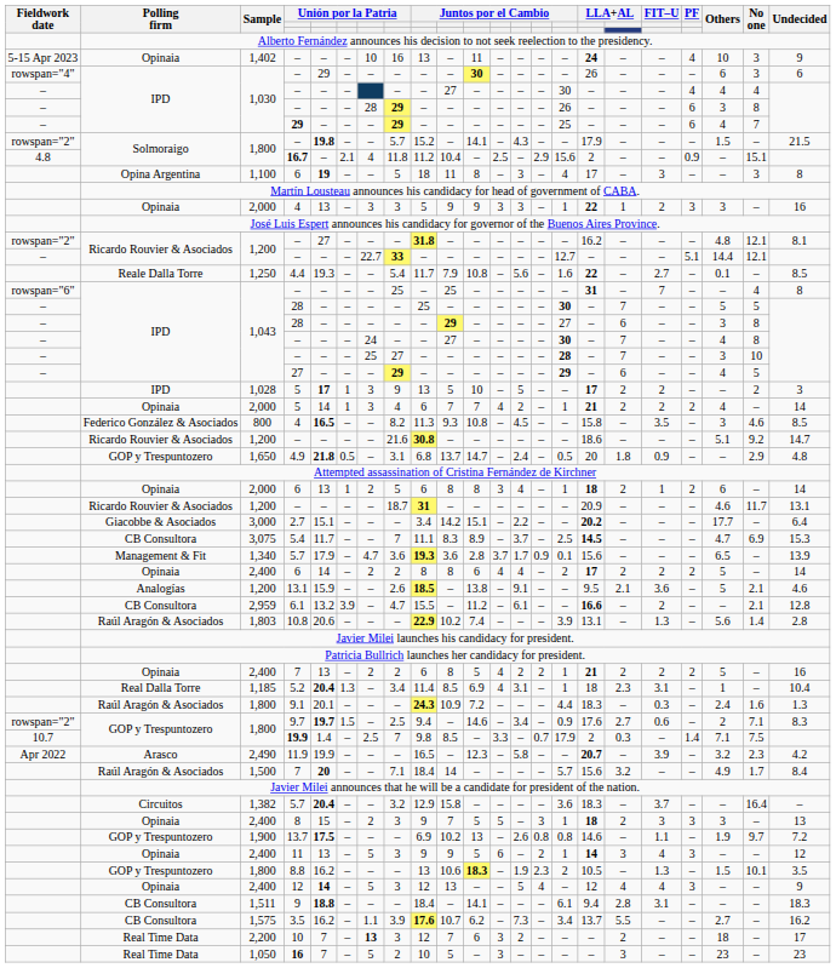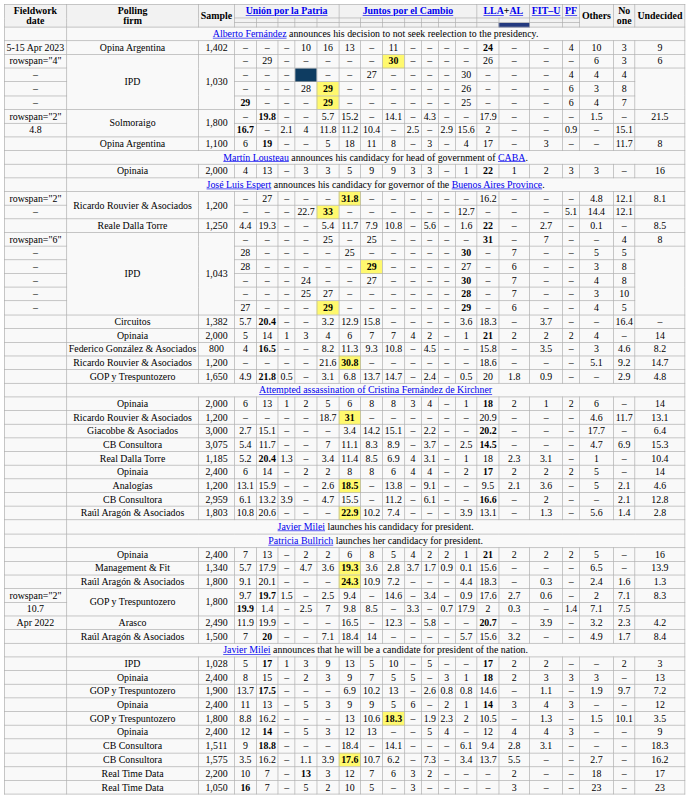1,402 / – | Polling firm: Opinaia -> Opina Argentina
1,100 / 6 | No one: 3 -> 11.7
rows swapped: 1,028 / 5 <-> 1,382 / 5.7
800 / 4 | Undecided: 8.5 -> 8.2
rows swapped: 5.2 <-> 1,340 / 5.7
